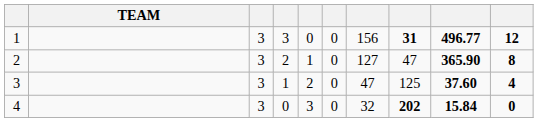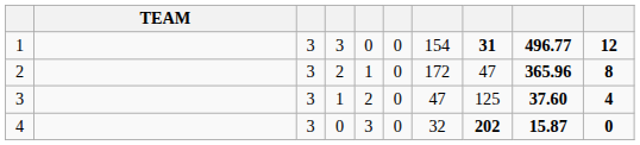row 2 | column 7: 156 -> 154
row 3 | column 7: 127 -> 172
row 3 | column 9: 365.90 -> 365.96
row 5 | column 9: 15.84 -> 15.87
